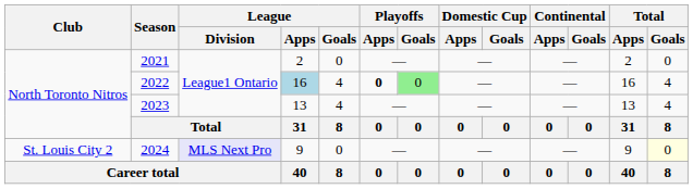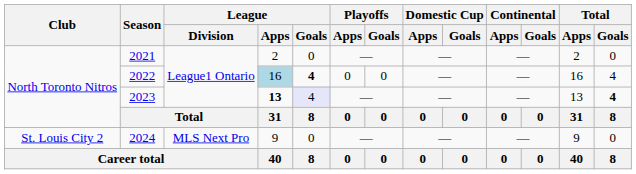2022 | League / Goals: normal -> bold
2022 | Playoffs / Apps: bold -> normal
2022 | Playoffs / Goals: lightgreen background -> no background
2023 | League / Apps: normal -> bold
2023 | League / Goals: no background -> lavender background
2023 | Total / Goals: normal -> bold
2024 | League / Division: lavender background -> no background
2024 | Total / Goals: lightyellow background -> no background
